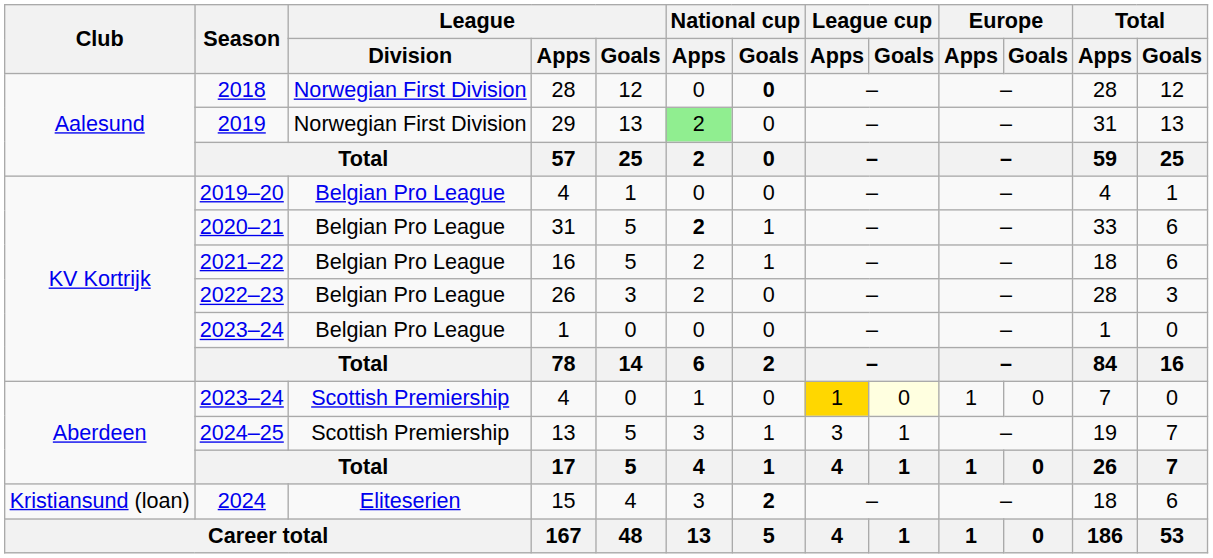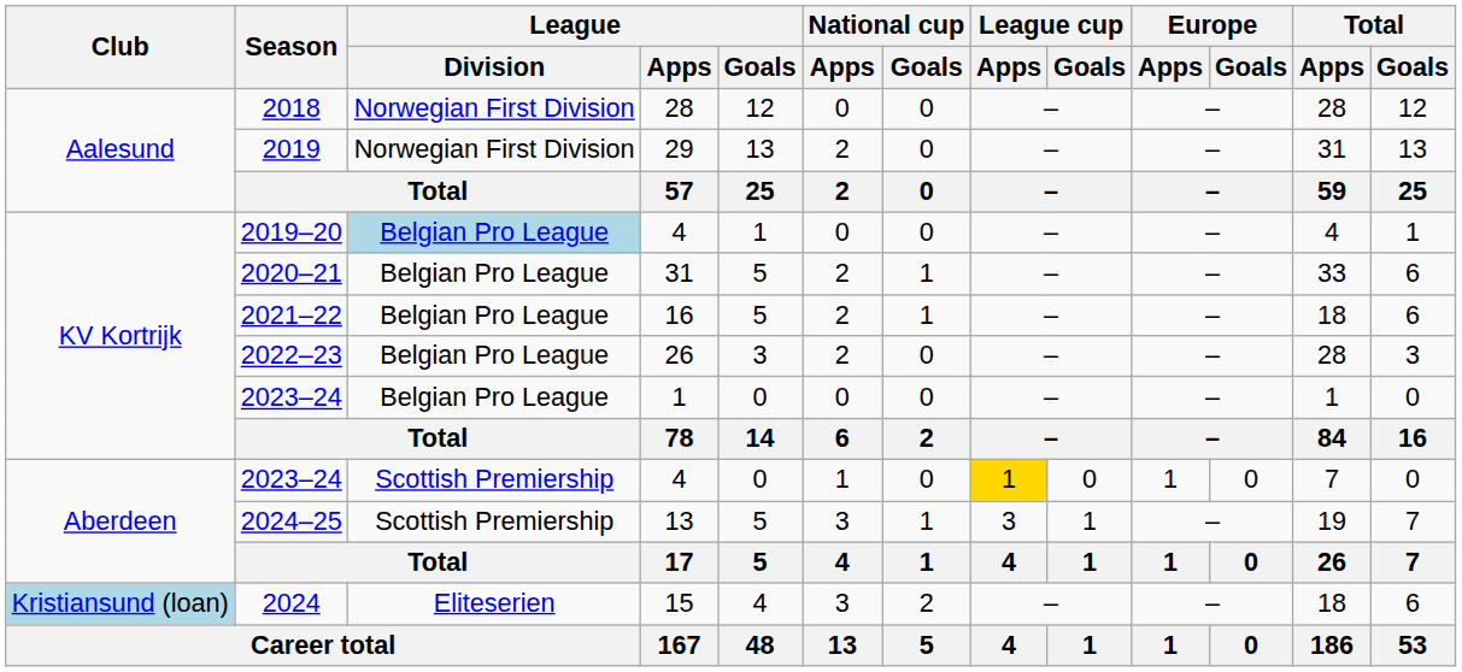2018 | National cup / Goals: bold -> normal
2019 | National cup / Apps: lightgreen background -> no background
2019–20 | League / Division: no background -> lightblue background
2020–21 | National cup / Apps: bold -> normal
2023–24 / 4 | League cup / Goals: lightyellow background -> no background
2024 | Club: no background -> lightblue background
2024 | National cup / Goals: bold -> normal
